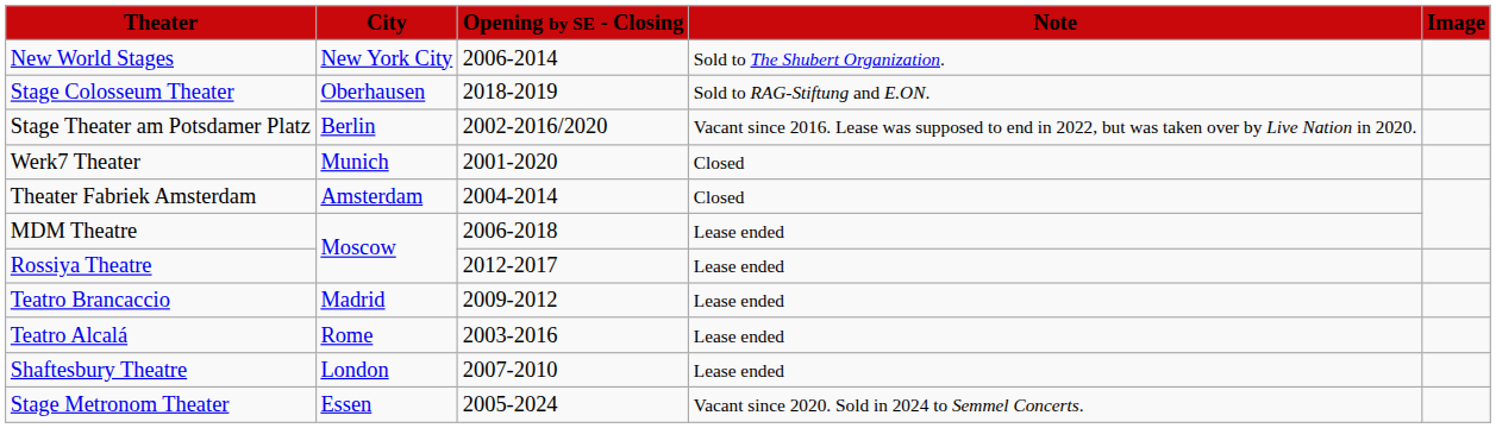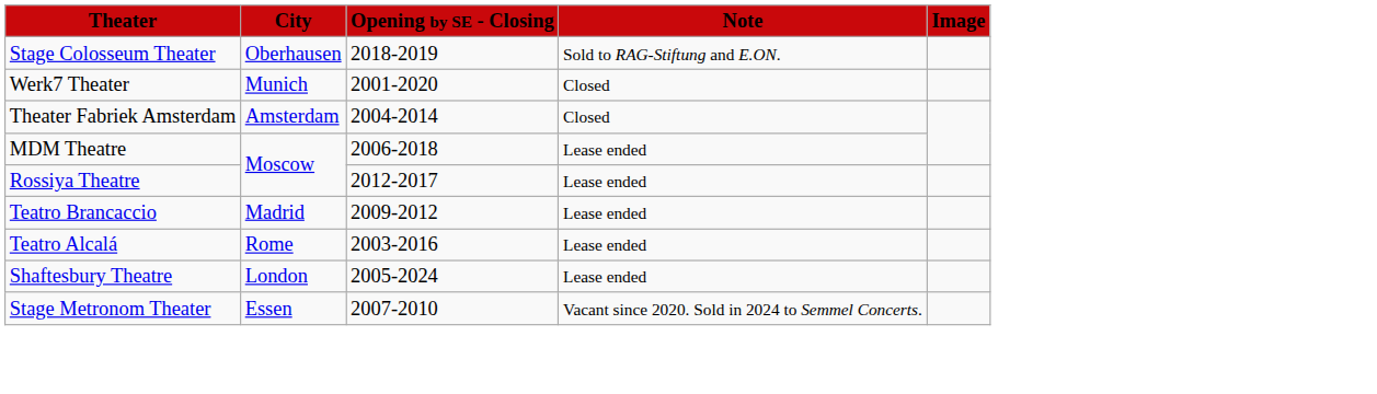- row: New World Stages | New York City | 2006-2014 | Sold to The Shubert Organization.
- row: Stage Theater am Potsdamer Platz | Berlin | 2002-2016/2020 | Vacant since 2016. Lease was supposed to end in 2022, but was taken over by Live Nation in 2020.
Shaftesbury Theatre | Opening by SE - Closing: 2007-2010 -> 2005-2024
Stage Metronom Theater | Opening by SE - Closing: 2005-2024 -> 2007-2010
